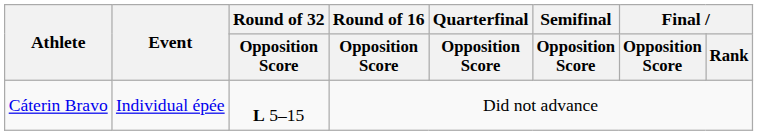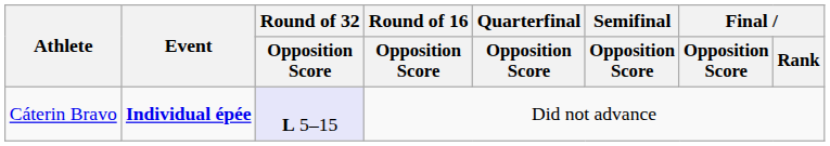Cáterin Bravo | Event: normal -> bold
Cáterin Bravo | Round of 32 / Opposition Score: no background -> lavender background
